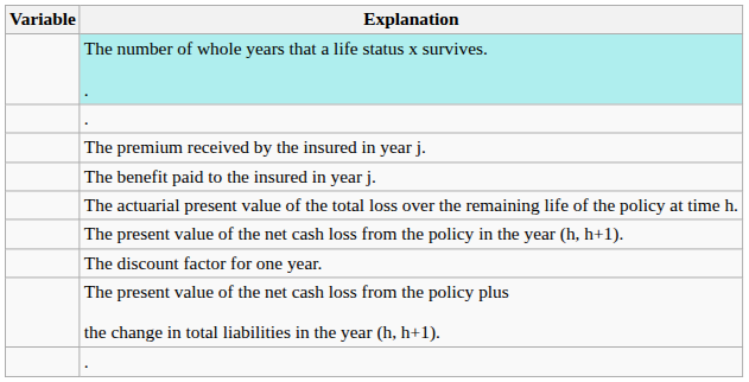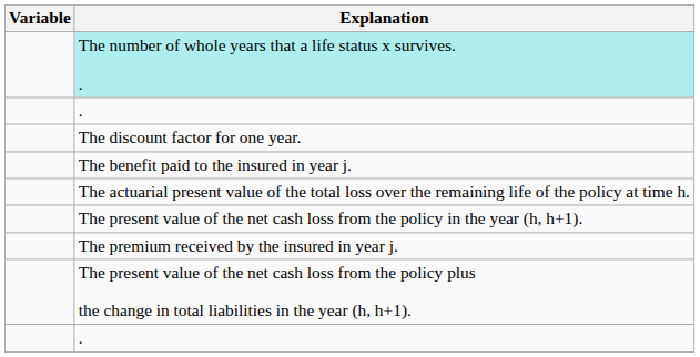row 4 | Explanation: The premium received by the insured in year j. -> The discount factor for one year.
row 8 | Explanation: The discount factor for one year. -> The premium received by the insured in year j.
